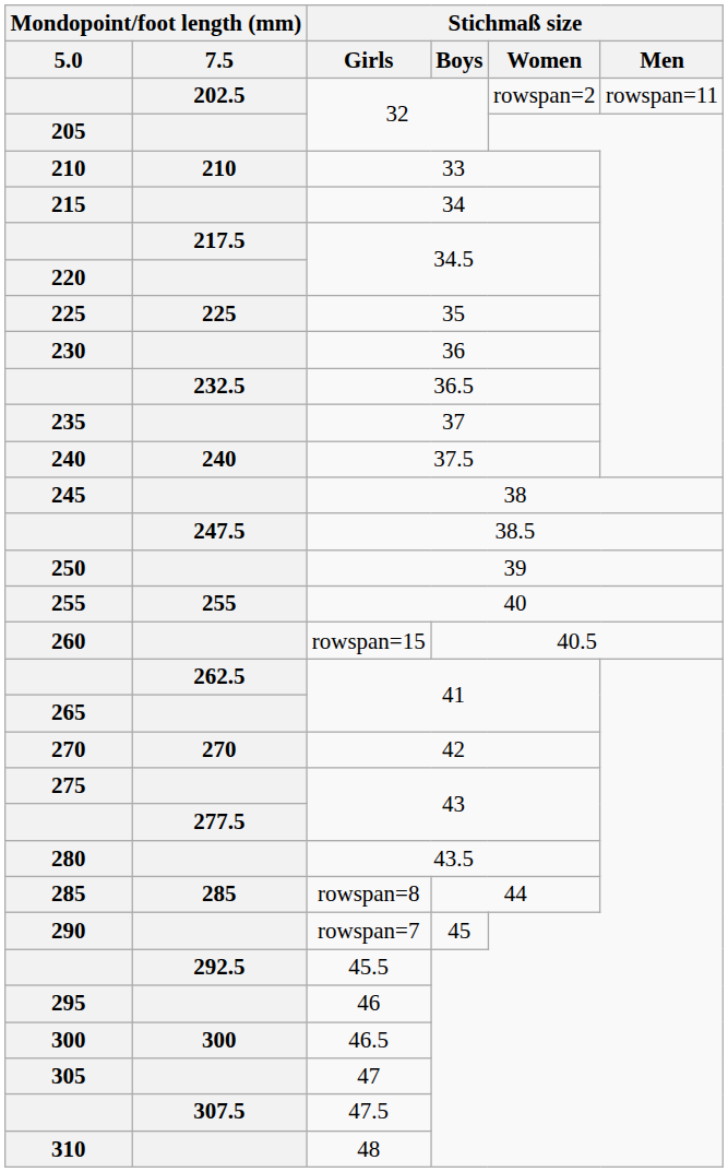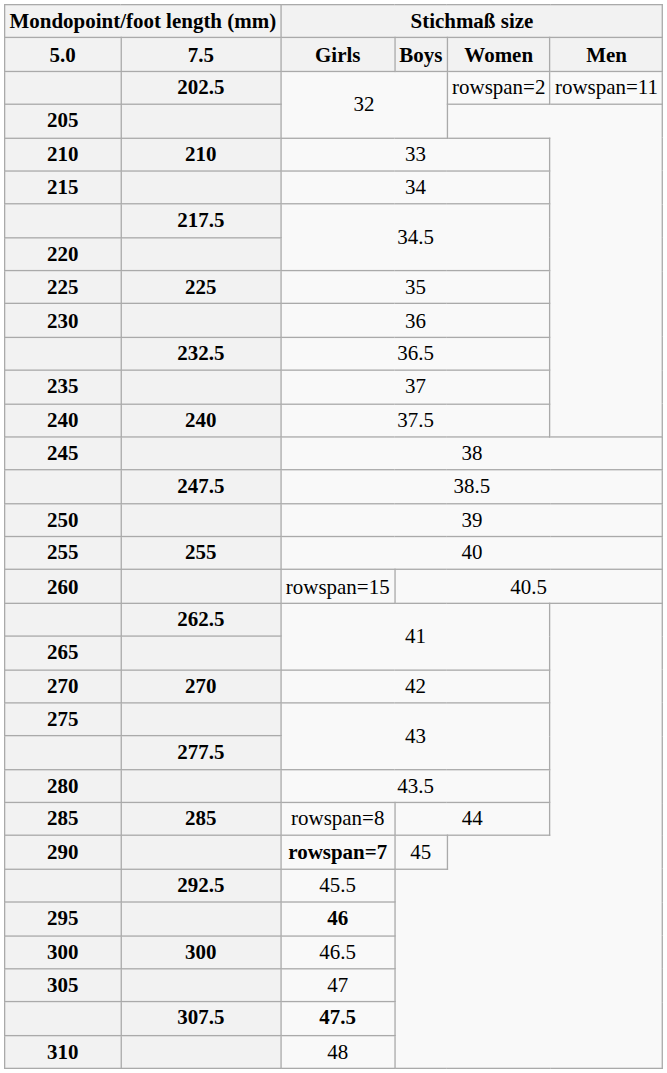rowspan=7 | Stichmaß size / Girls: normal -> bold
46 | Stichmaß size / Girls: normal -> bold
47.5 | Stichmaß size / Girls: normal -> bold
